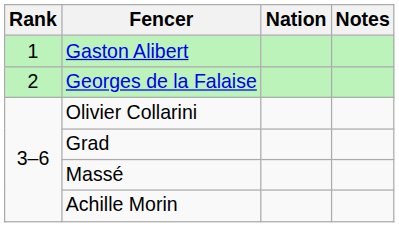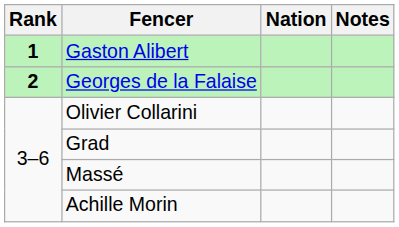Gaston Alibert | Rank: normal -> bold
Georges de la Falaise | Rank: normal -> bold
